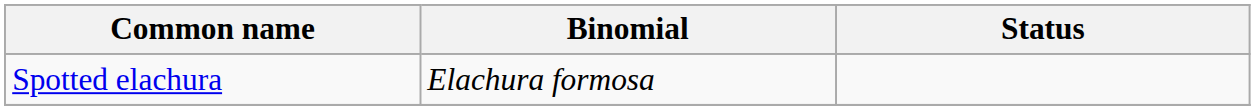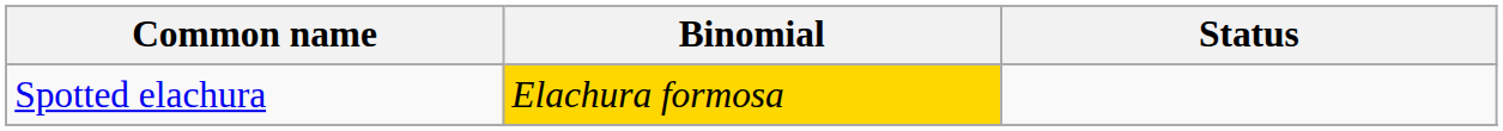Spotted elachura | Binomial: no background -> gold background
